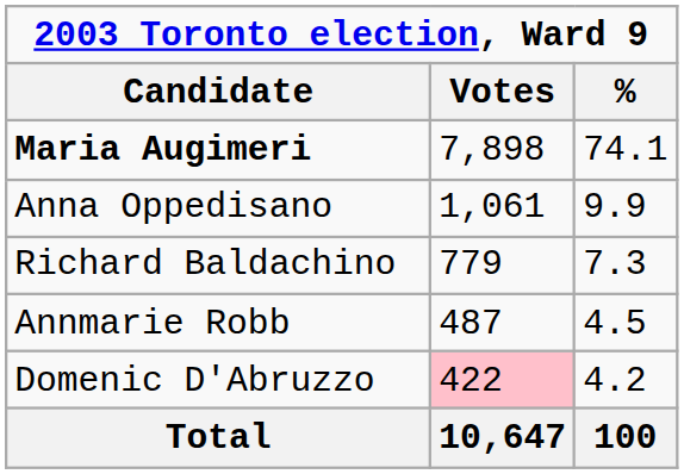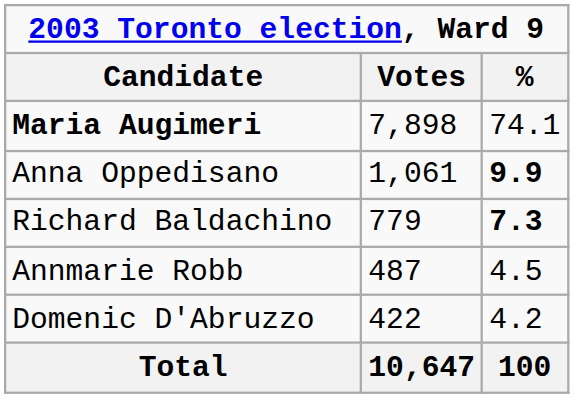Anna Oppedisano | %: normal -> bold
Richard Baldachino | %: normal -> bold
Domenic D'Abruzzo | Votes: pink background -> no background
